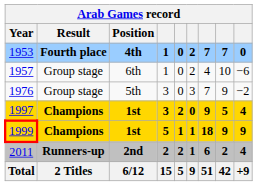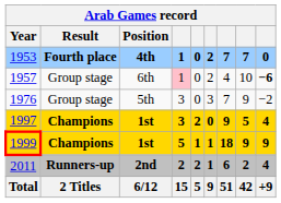1957 | column 4: no background -> pink background
1957 | column 9: normal -> bold
